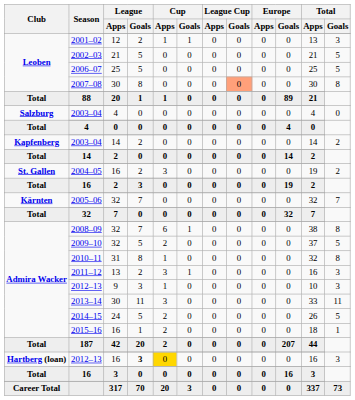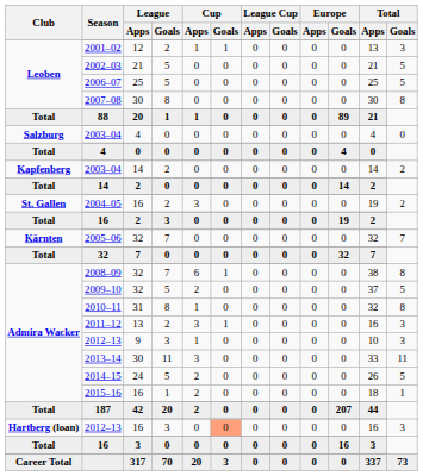2007–08 | League Cup / Goals: lightsalmon background -> no background
Hartberg (loan) / 2012–13 | League / Goals: bold -> normal
Hartberg (loan) / 2012–13 | Cup / Apps: gold background -> no background
Hartberg (loan) / 2012–13 | Cup / Goals: no background -> lightsalmon background
